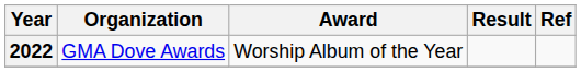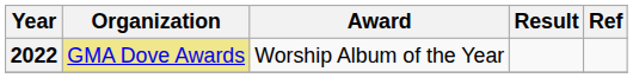2022 | Organization: no background -> khaki background
